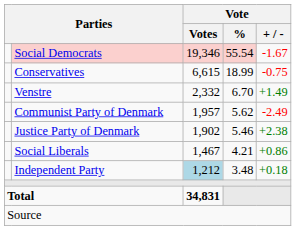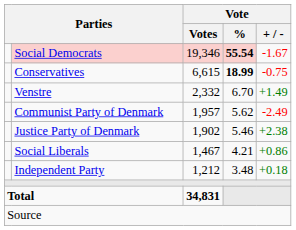Social Democrats | Vote / %: normal -> bold
Conservatives | Vote / %: normal -> bold
Independent Party | Vote / Votes: lightblue background -> no background
